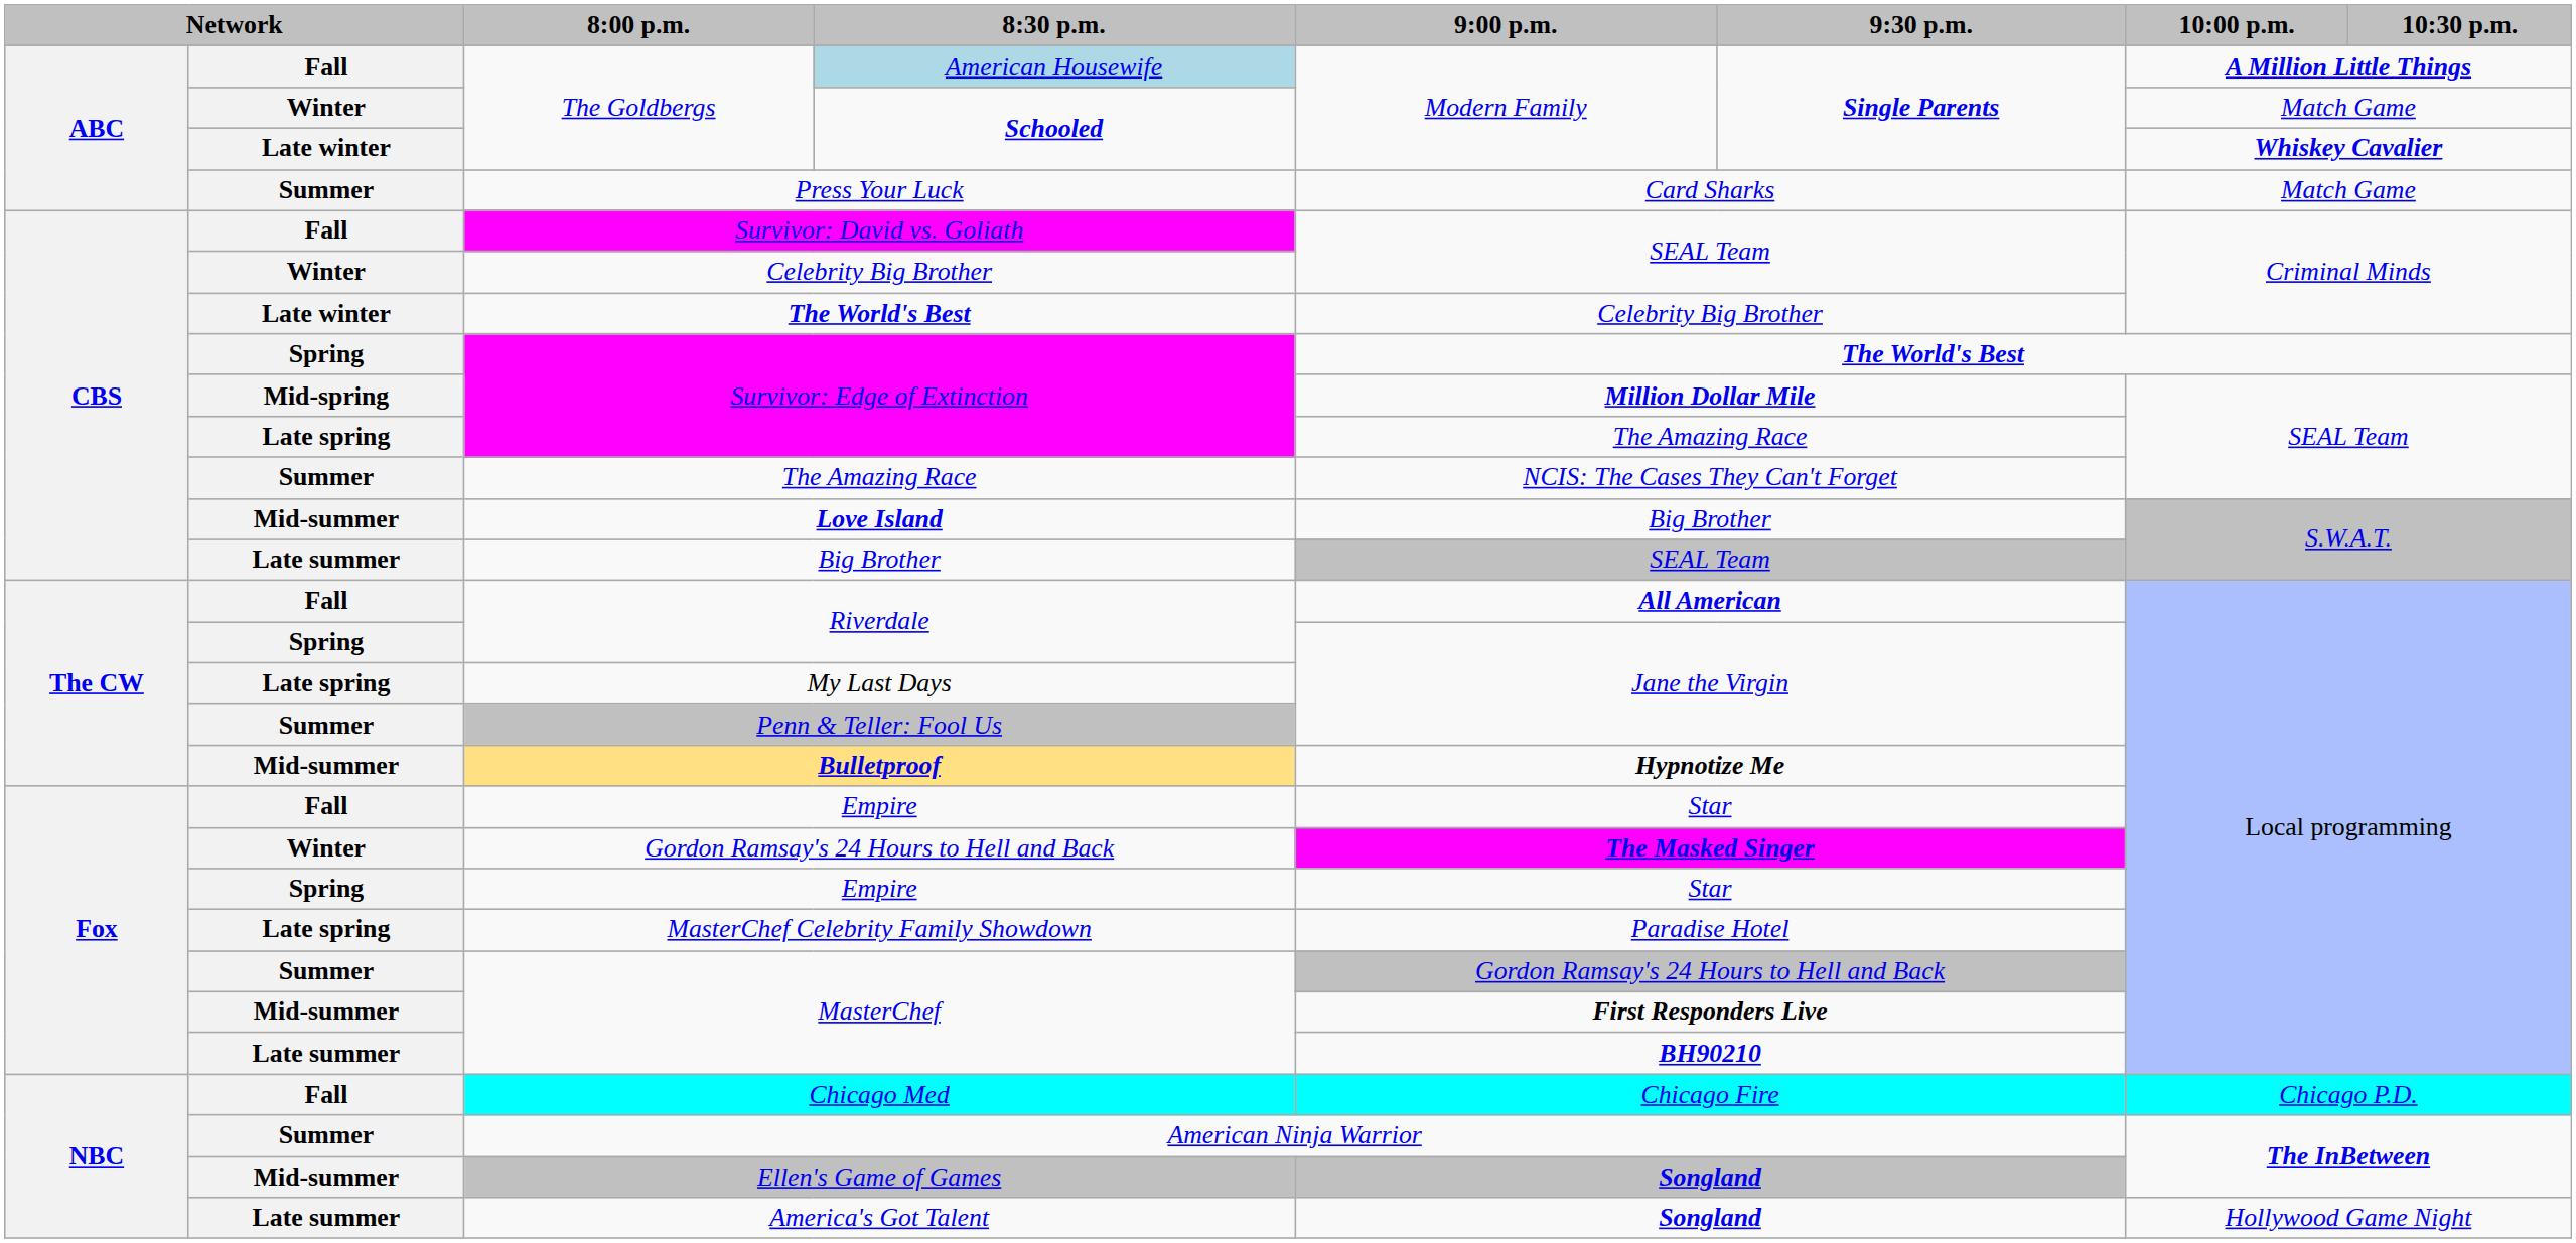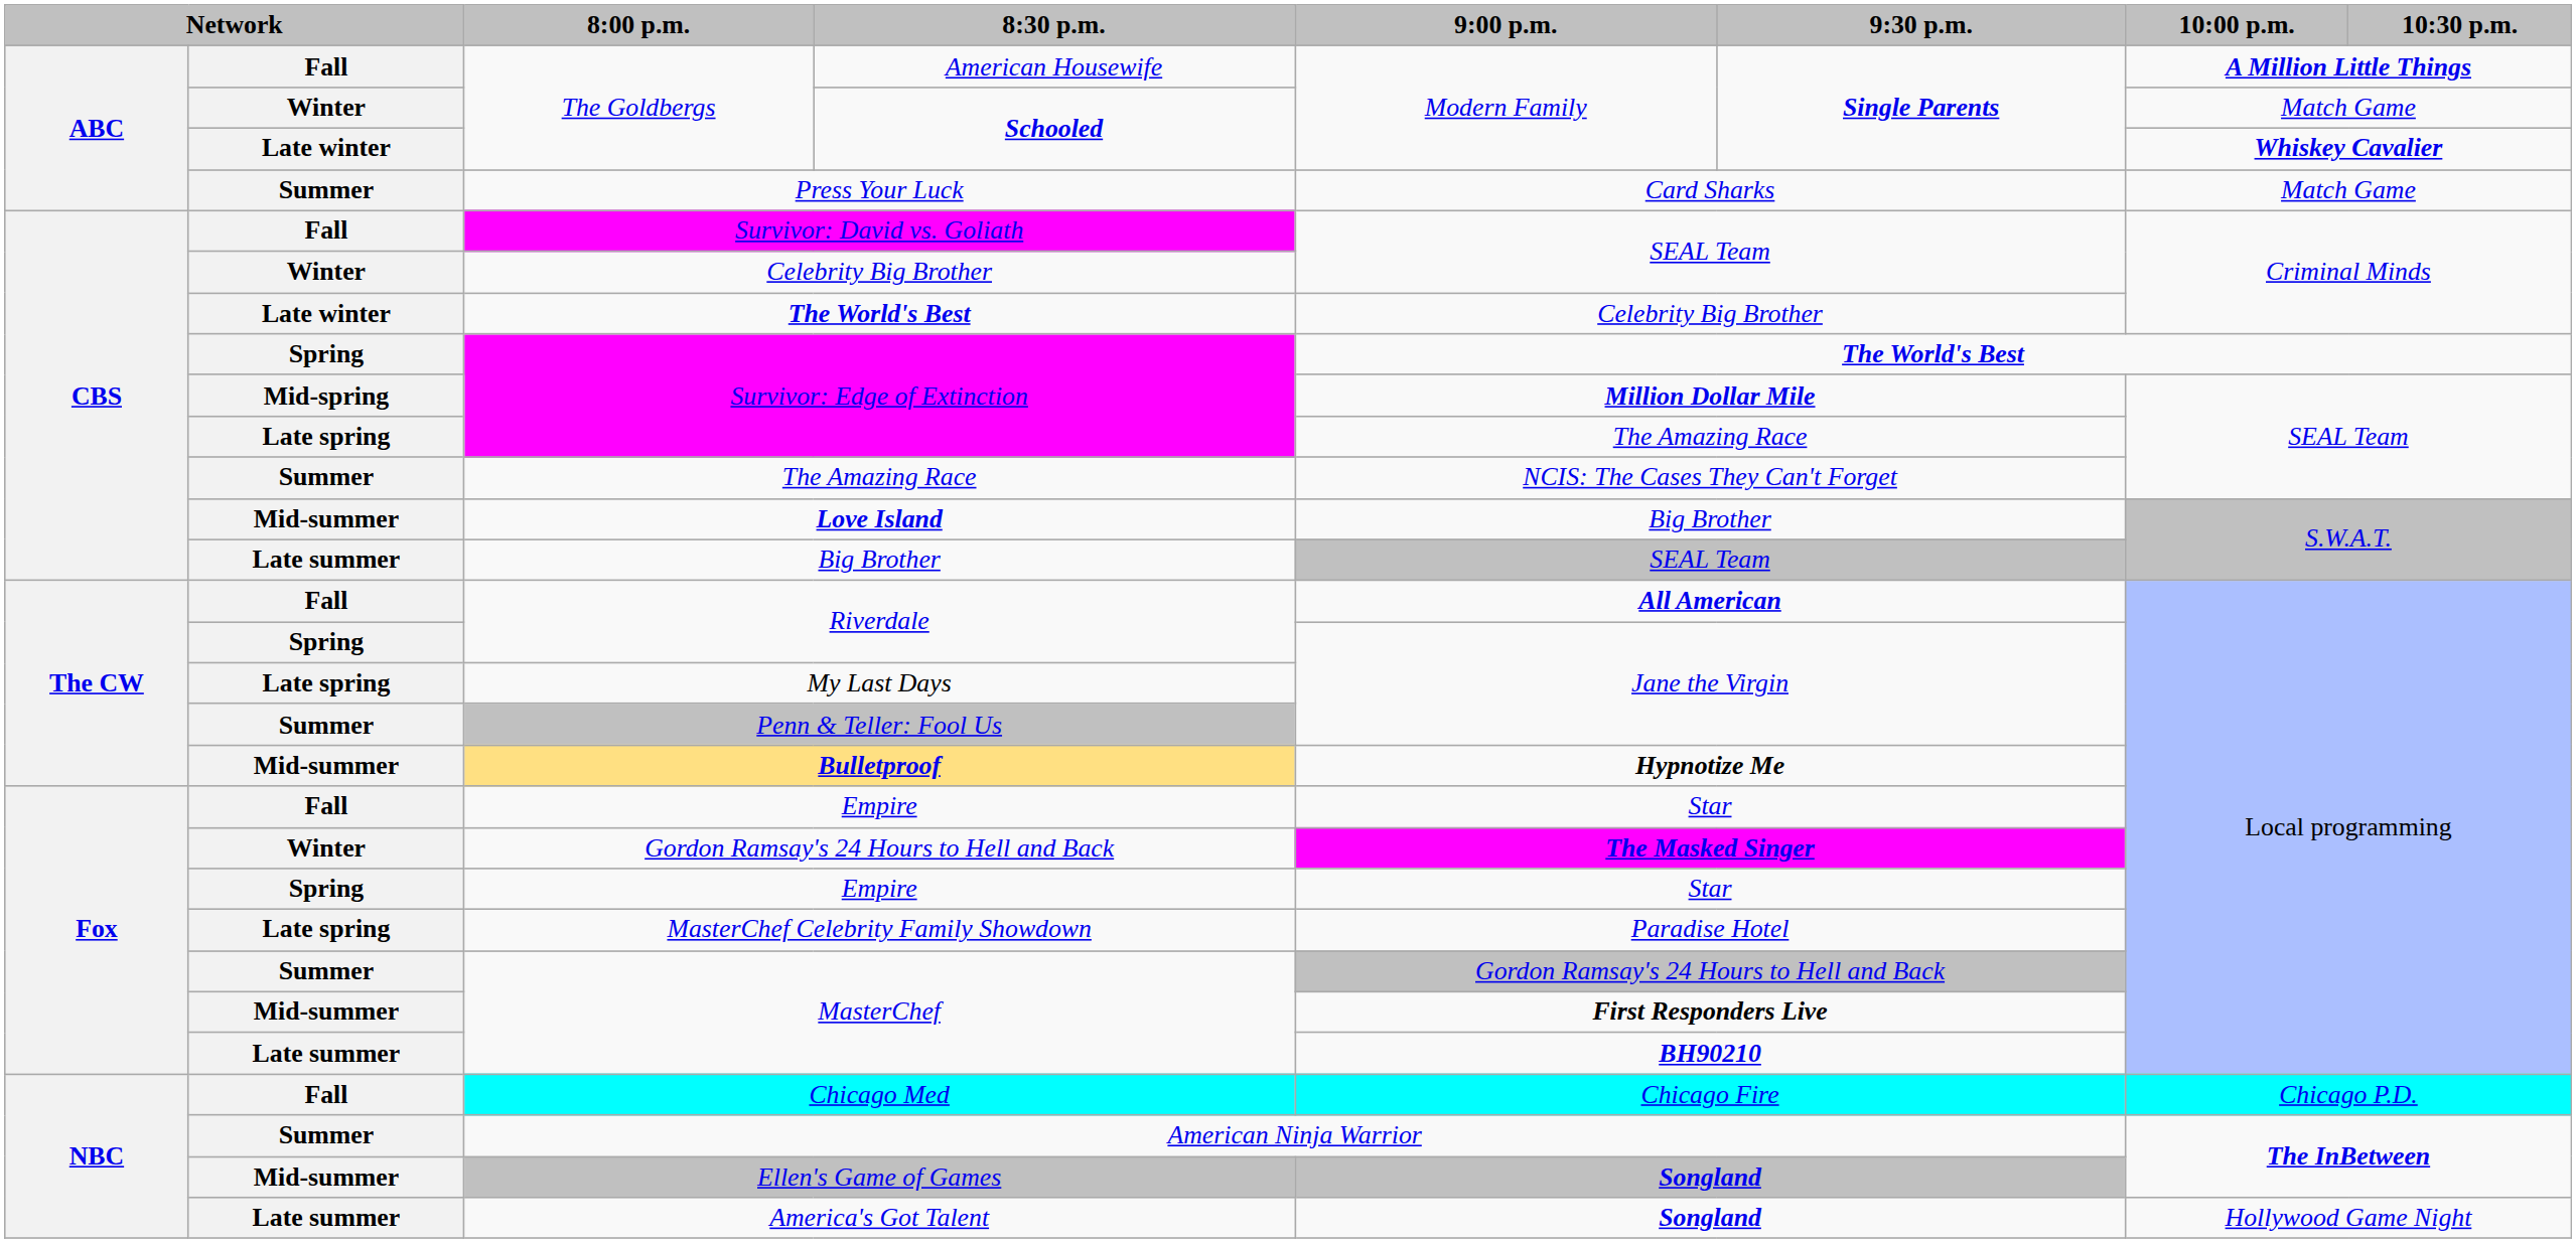American Housewife | 8:30 p.m.: lightblue background -> no background
